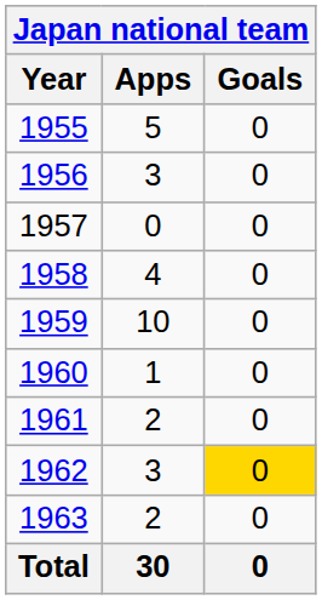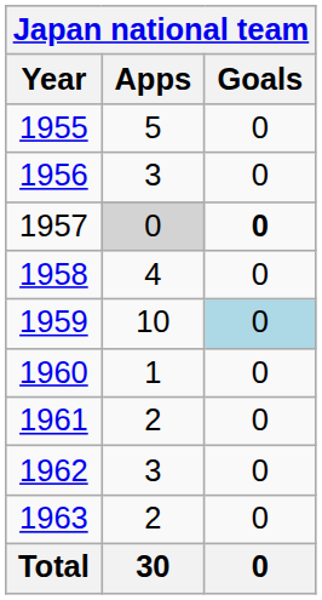1957 | Apps: no background -> lightgrey background
1957 | Goals: normal -> bold
1959 | Goals: no background -> lightblue background
1962 | Goals: gold background -> no background
